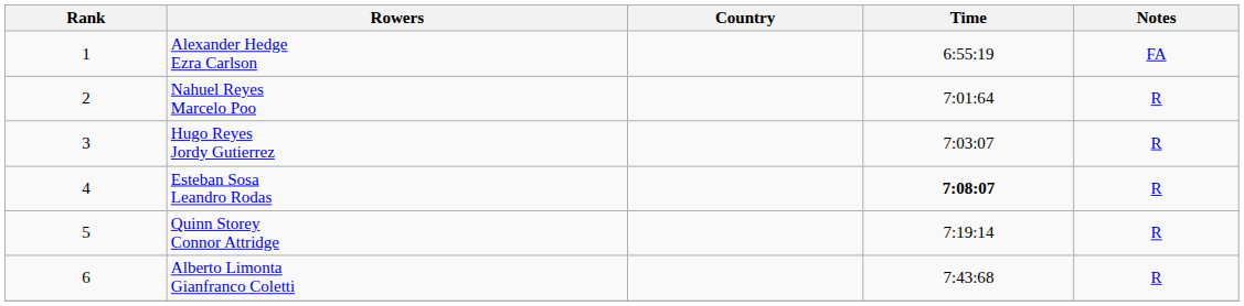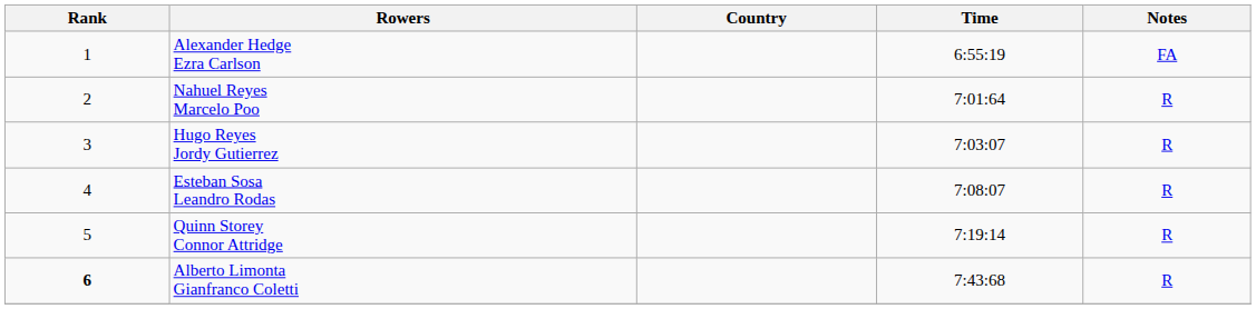Esteban Sosa Leandro Rodas | Time: bold -> normal
Alberto Limonta Gianfranco Coletti | Rank: normal -> bold
